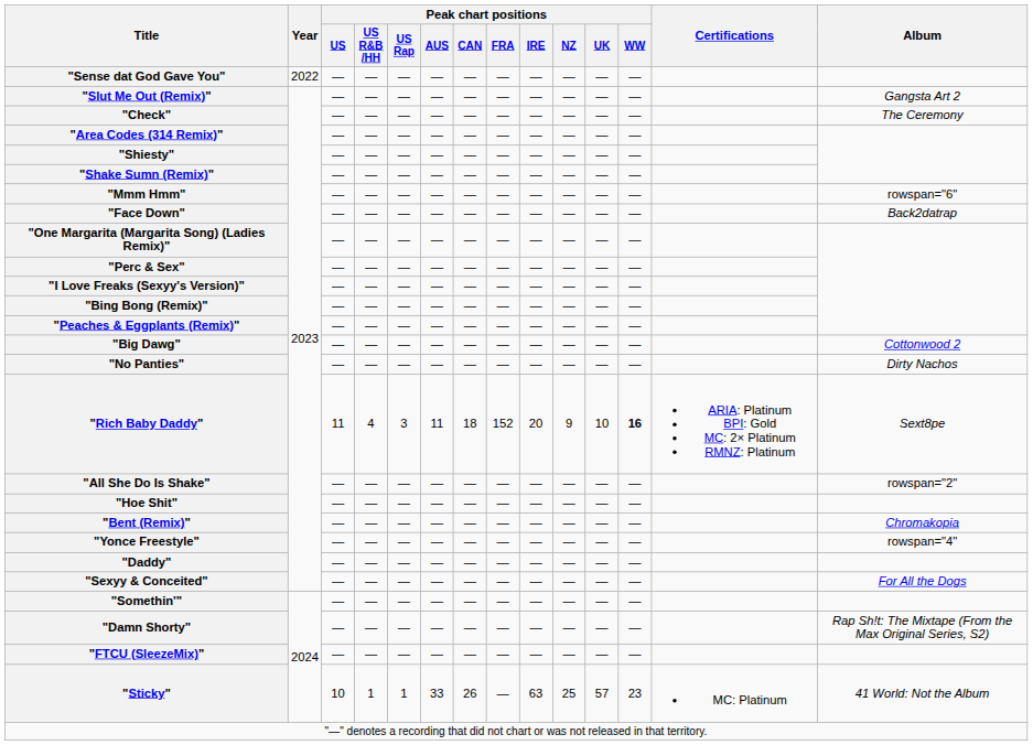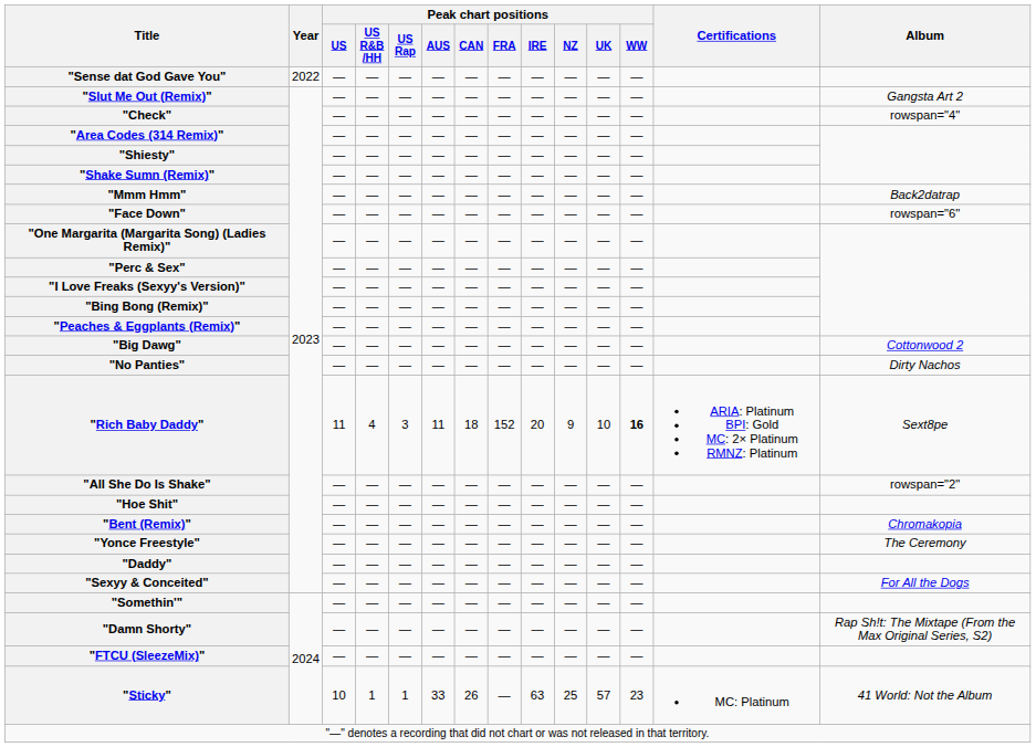"Check" | Album: The Ceremony -> rowspan="4"
"Mmm Hmm" | Album: rowspan="6" -> Back2datrap
"Face Down" | Album: Back2datrap -> rowspan="6"
"Yonce Freestyle" | Album: rowspan="4" -> The Ceremony
